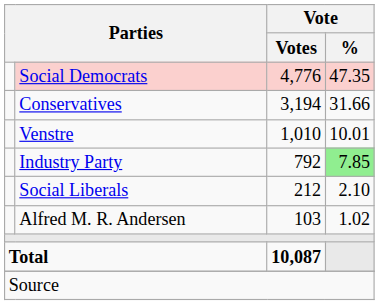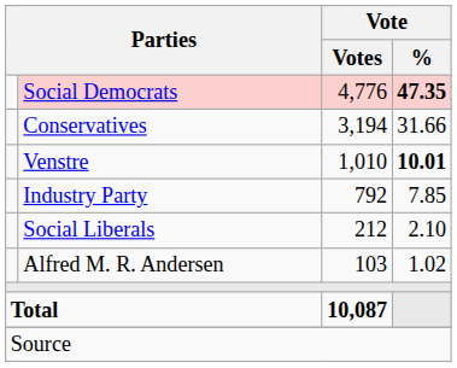Social Democrats | Vote / %: normal -> bold
Venstre | Vote / %: normal -> bold
Industry Party | Vote / %: lightgreen background -> no background
